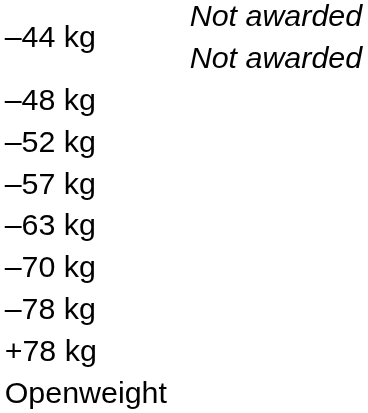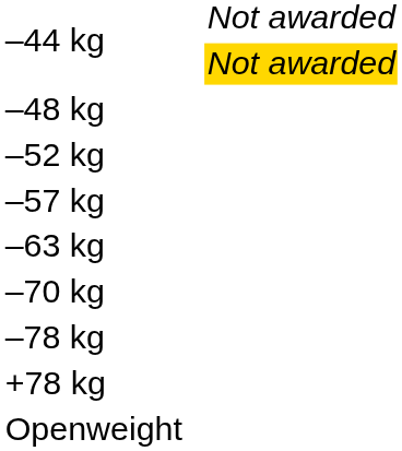row 2 | column 2: no background -> gold background
